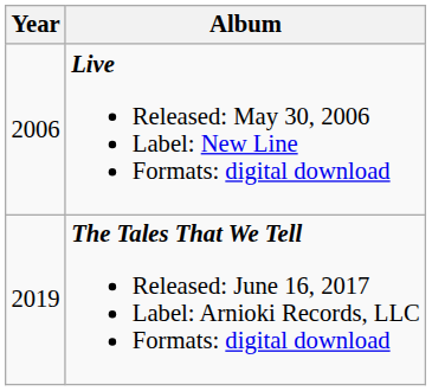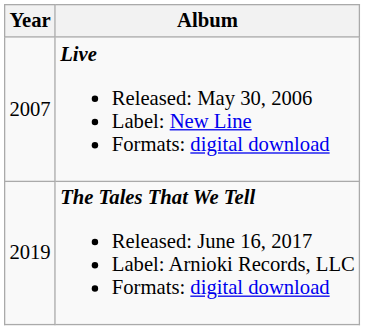row 2 | Year: 2006 -> 2007
